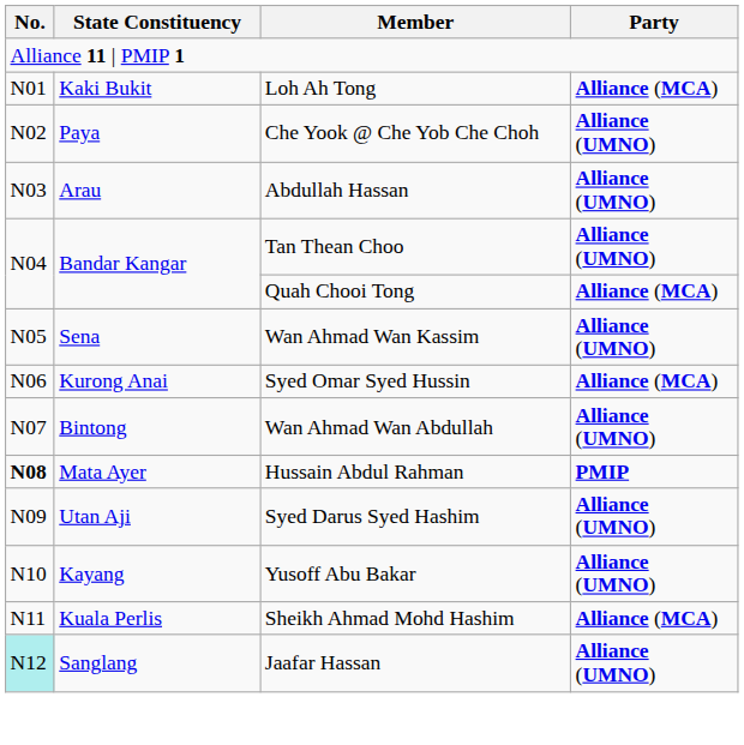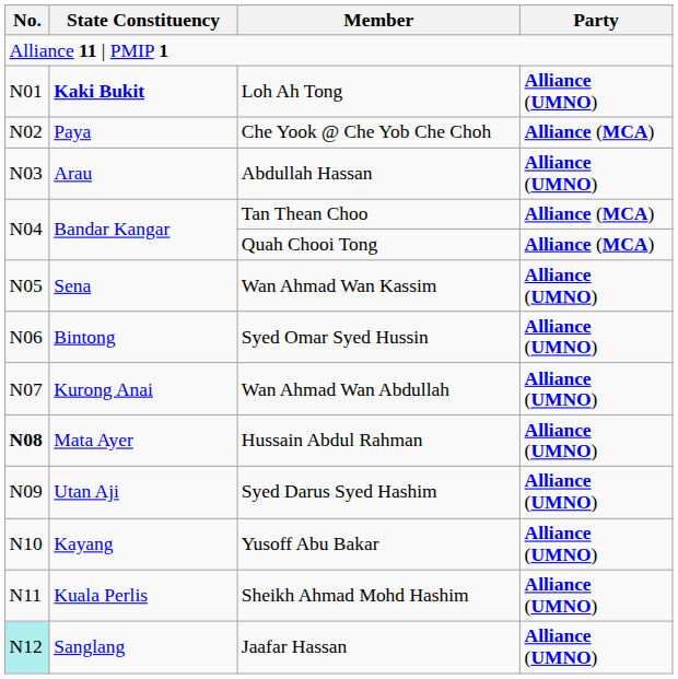Loh Ah Tong | State Constituency: normal -> bold
Loh Ah Tong | Party: Alliance (MCA) -> Alliance (UMNO)
Che Yook @ Che Yob Che Choh | Party: Alliance (UMNO) -> Alliance (MCA)
Tan Thean Choo | Party: Alliance (UMNO) -> Alliance (MCA)
Syed Omar Syed Hussin | State Constituency: Kurong Anai -> Bintong
Syed Omar Syed Hussin | Party: Alliance (MCA) -> Alliance (UMNO)
Wan Ahmad Wan Abdullah | State Constituency: Bintong -> Kurong Anai
Hussain Abdul Rahman | Party: PMIP -> Alliance (UMNO)
Sheikh Ahmad Mohd Hashim | Party: Alliance (MCA) -> Alliance (UMNO)
